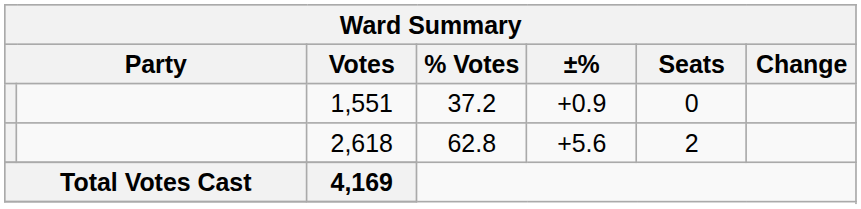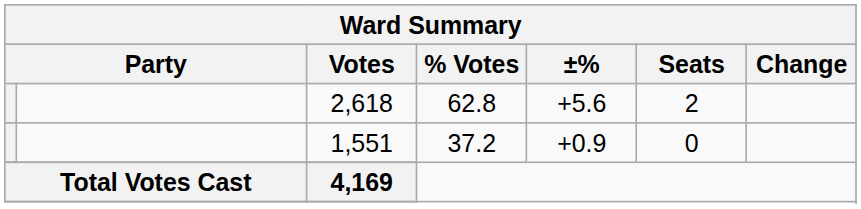rows swapped: 2,618 <-> 1,551
